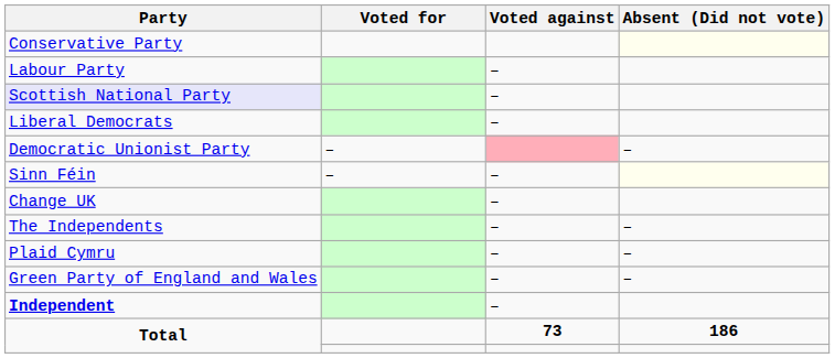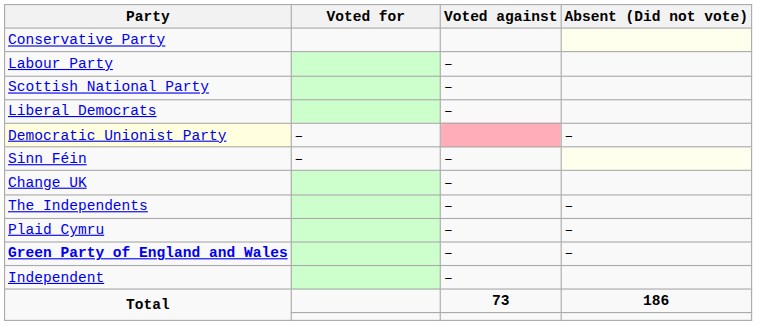Scottish National Party | Party: lavender background -> no background
Democratic Unionist Party | Party: no background -> lightyellow background
Green Party of England and Wales | Party: normal -> bold
Independent | Party: bold -> normal
